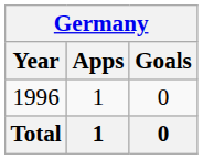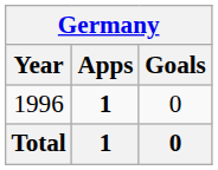1996 | Apps: normal -> bold
